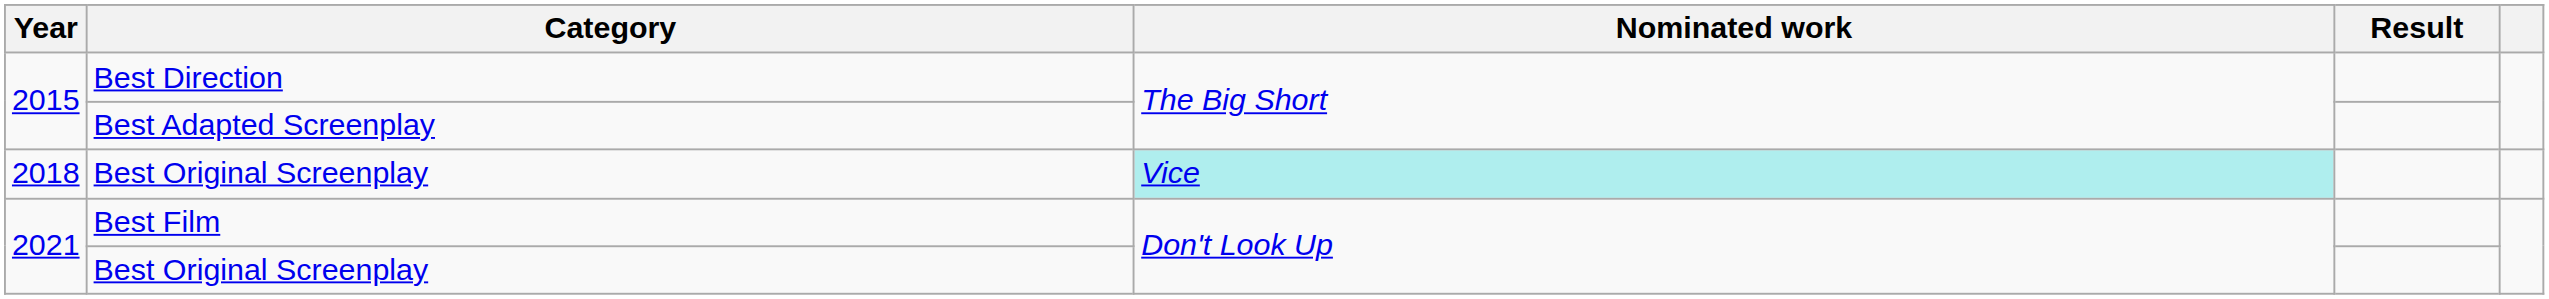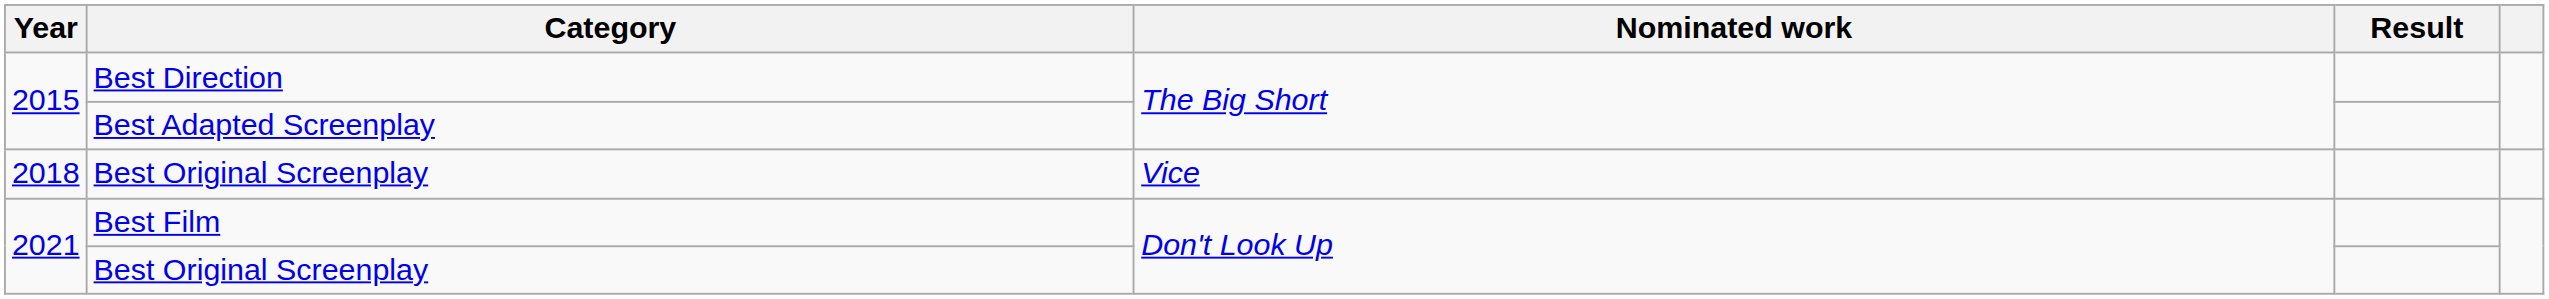2018 / Best Original Screenplay | Nominated work: paleturquoise background -> no background
